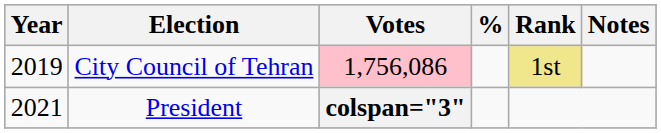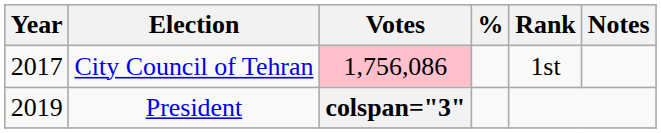City Council of Tehran | Year: 2019 -> 2017
City Council of Tehran | Rank: khaki background -> no background
President | Year: 2021 -> 2019
